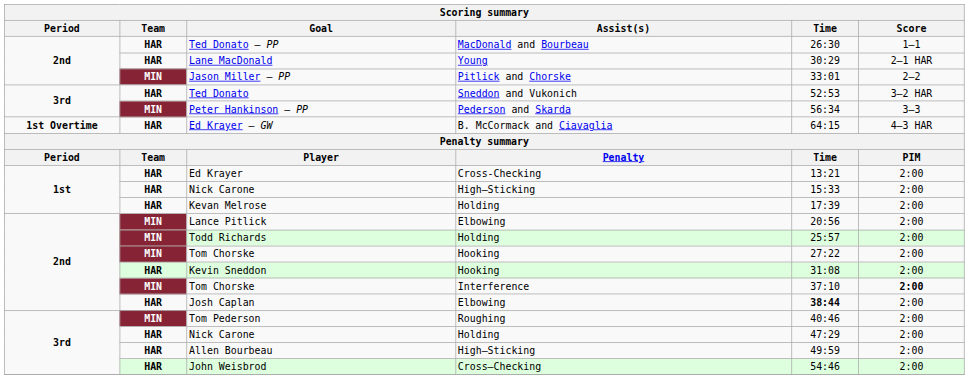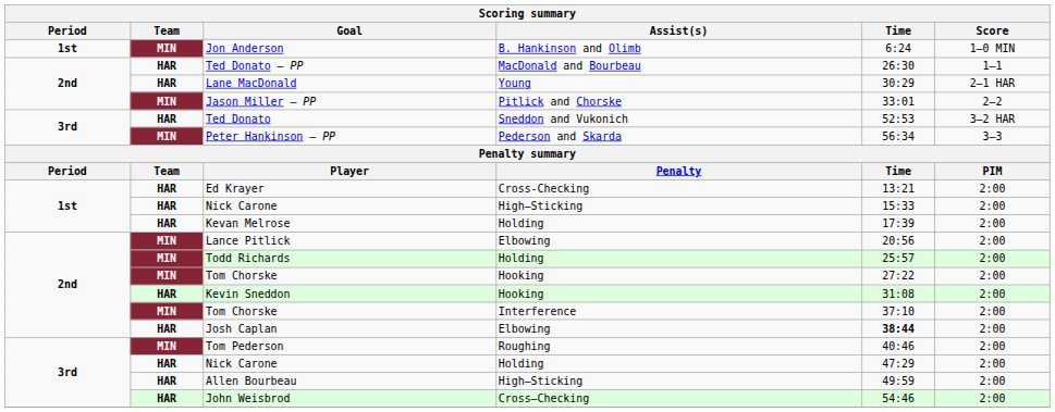+ row: 1st | MIN | Jon Anderson | B. Hankinson and Olimb | 6:24 | 1–0 MIN
- row: 1st Overtime | HAR | Ed Krayer – GW | B. McCormack and Ciavaglia | 64:15 | 4–3 HAR
Tom Chorske / Interference | Score: bold -> normal
